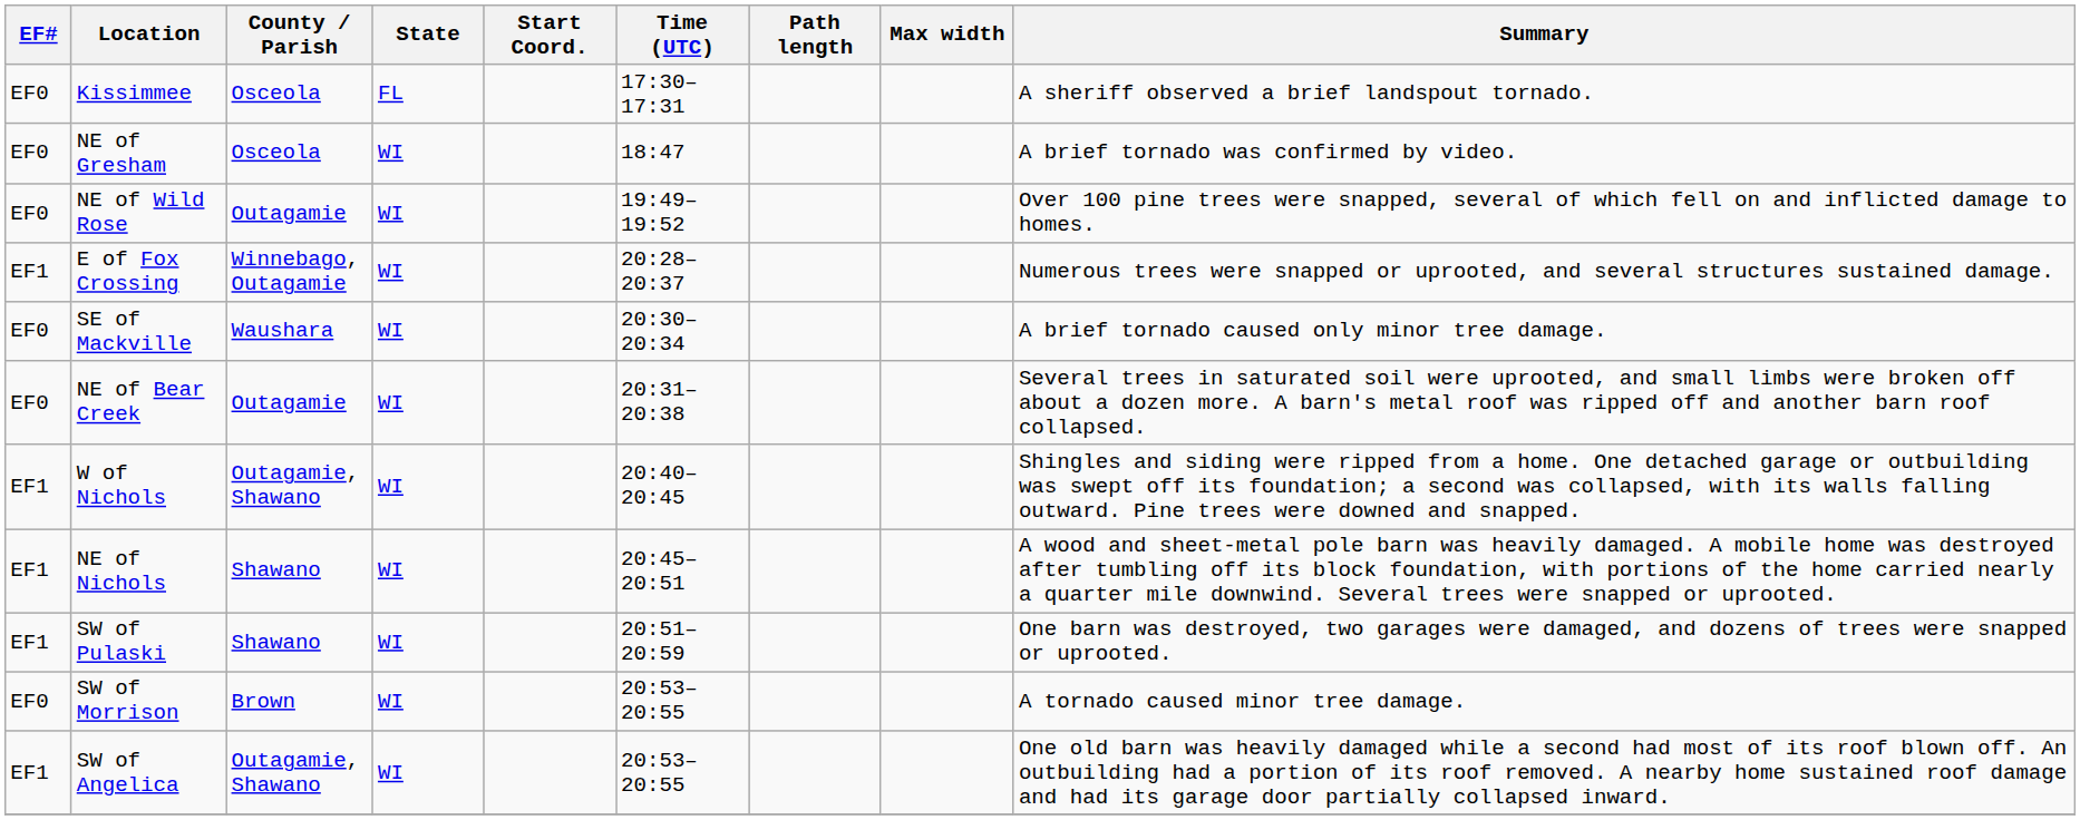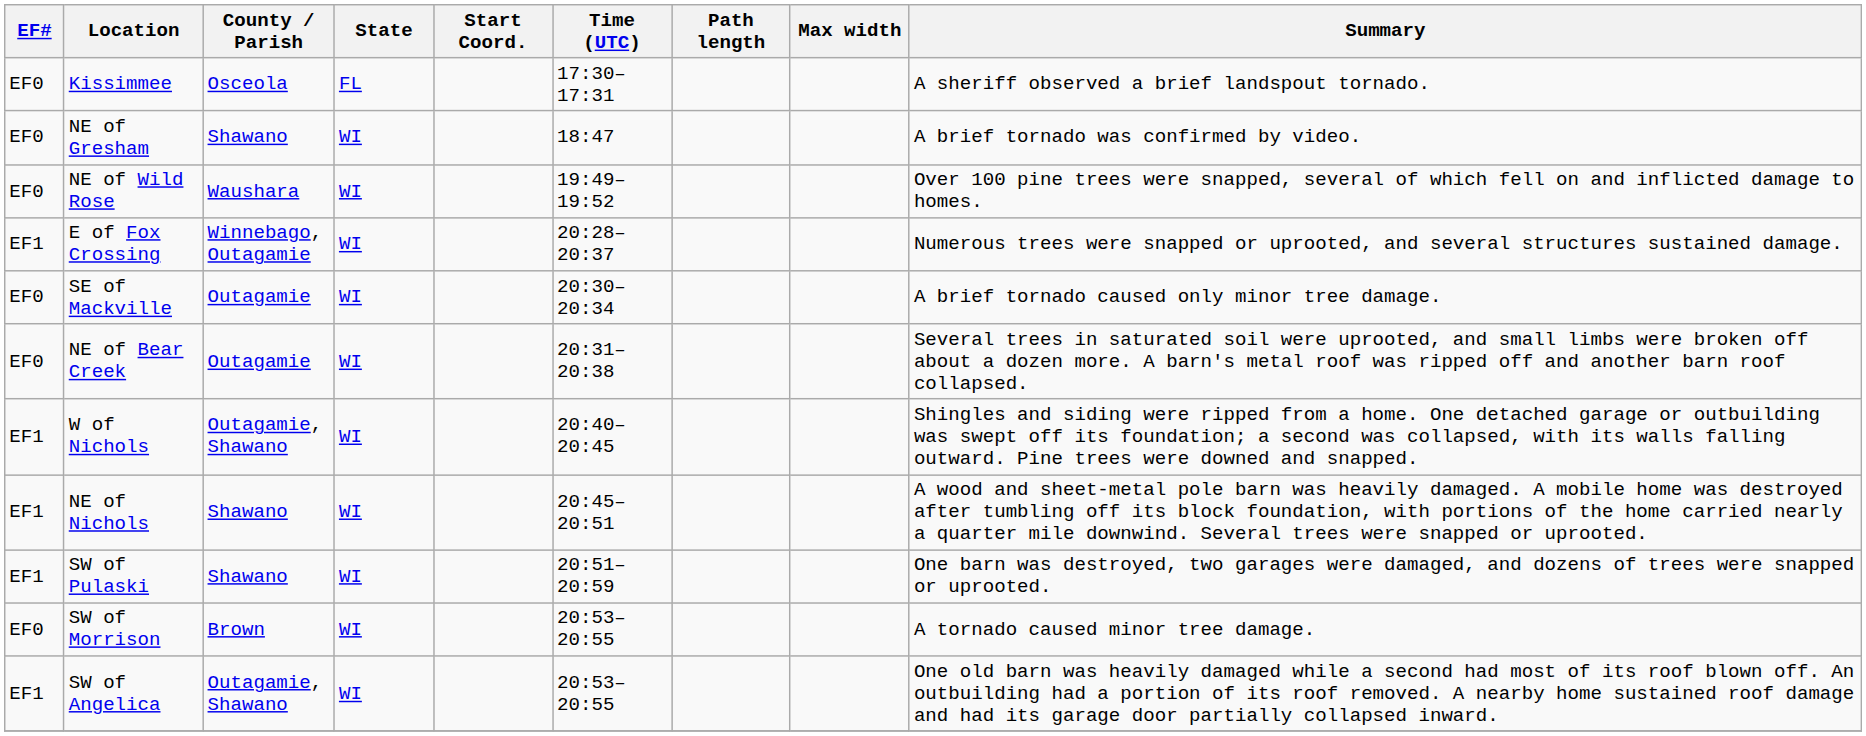NE of Gresham | County / Parish: Osceola -> Shawano
NE of Wild Rose | County / Parish: Outagamie -> Waushara
SE of Mackville | County / Parish: Waushara -> Outagamie
